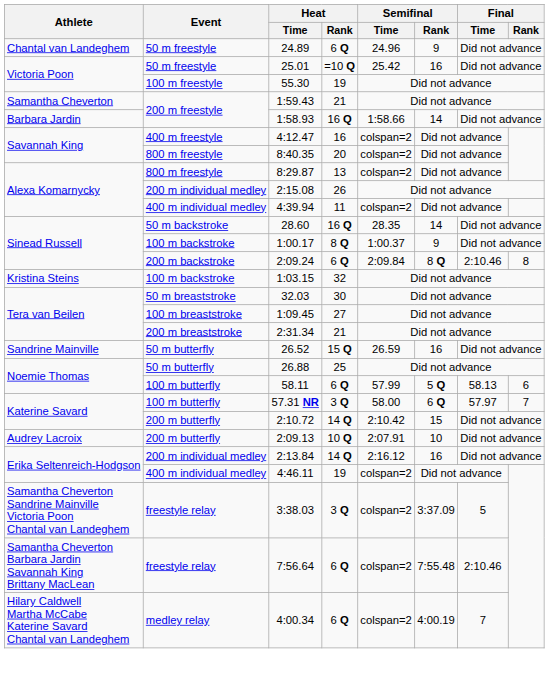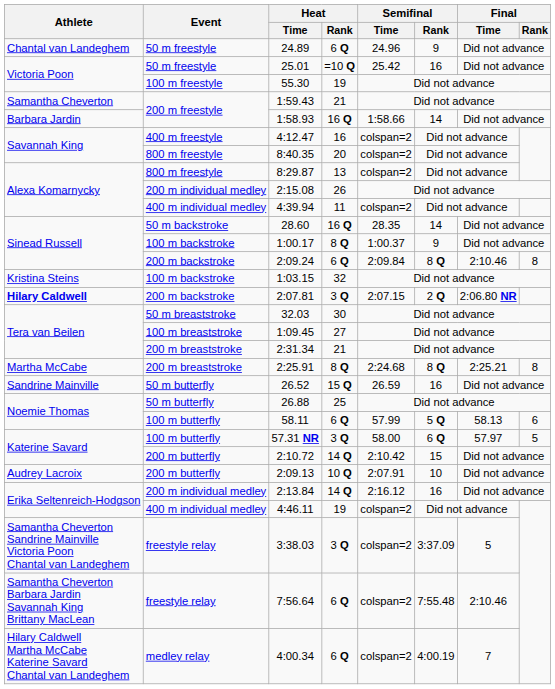+ row: Hilary Caldwell | 200 m backstroke | 2:07.81 | 3 Q | 2:07.15 | 2 Q | 2:06.80 NR
+ row: Martha McCabe | 200 m breaststroke | 2:25.91 | 8 Q | 2:24.68 | 8 Q | 2:25.21 | 8
57.31 NR | Final / Rank: 7 -> 5
